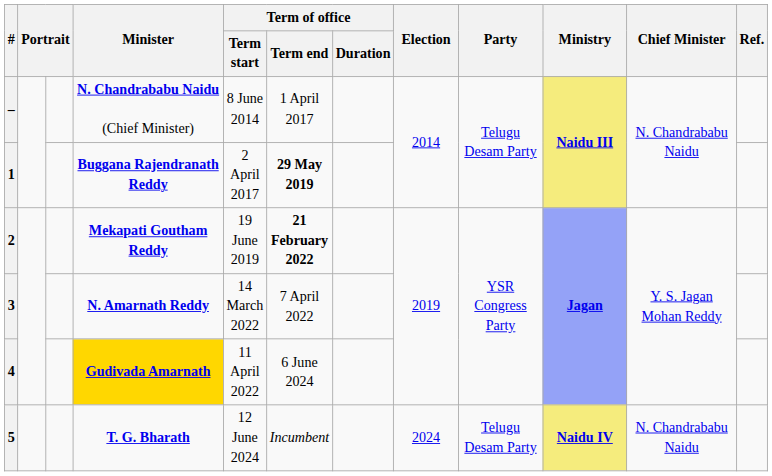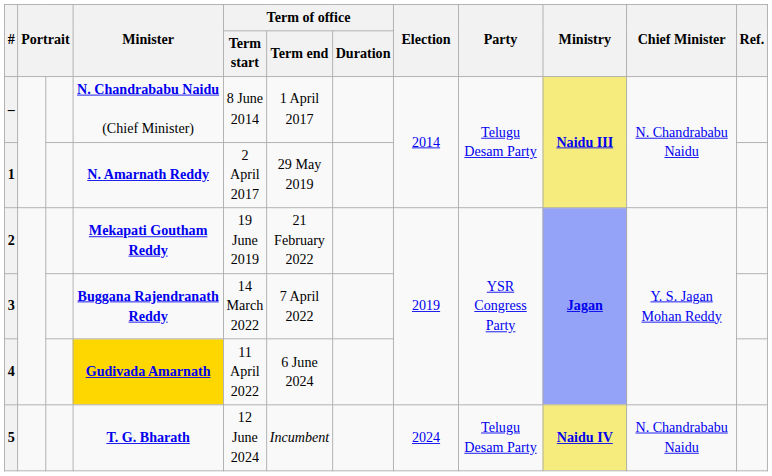1 | Minister: Buggana Rajendranath Reddy -> N. Amarnath Reddy
1 | Term of office / Term end: bold -> normal
2 | Term of office / Term end: bold -> normal
3 | Minister: N. Amarnath Reddy -> Buggana Rajendranath Reddy
